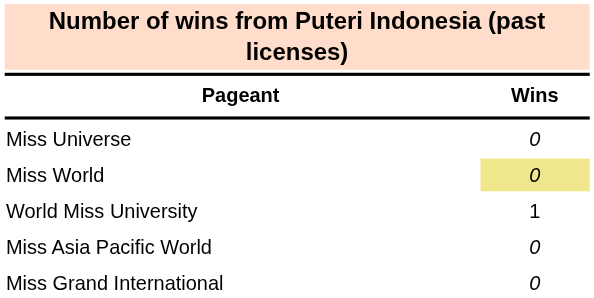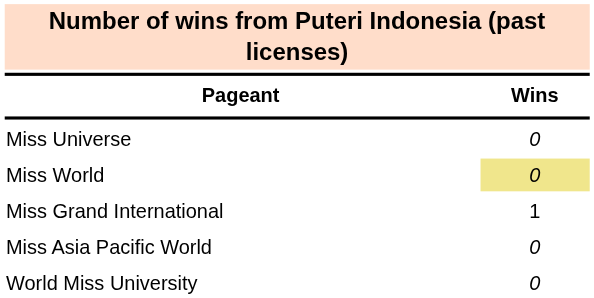row 5 | column 1: World Miss University -> Miss Grand International
row 7 | column 1: Miss Grand International -> World Miss University
